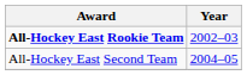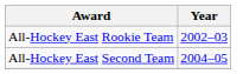row 2 | Award: bold -> normal
